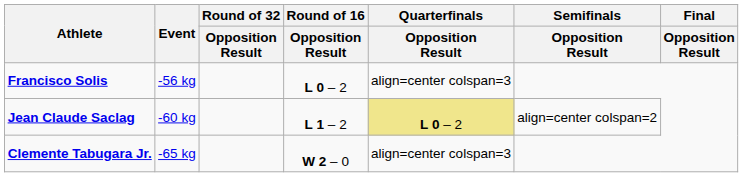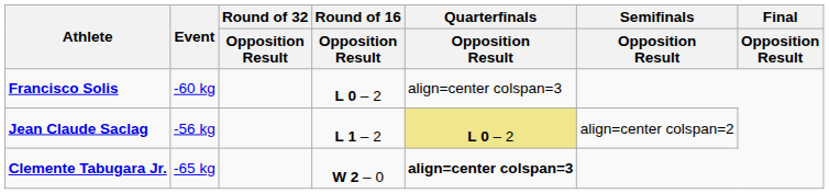Francisco Solis | Event: -56 kg -> -60 kg
Jean Claude Saclag | Event: -60 kg -> -56 kg
Clemente Tabugara Jr. | Quarterfinals / Opposition Result: normal -> bold
